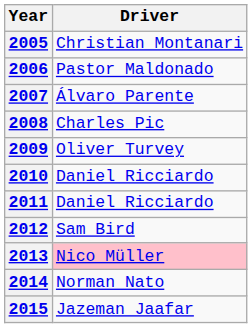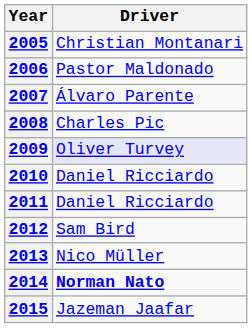2009 | Driver: no background -> lavender background
2013 | Driver: pink background -> no background
2014 | Driver: normal -> bold
